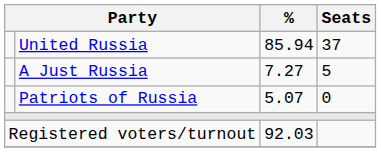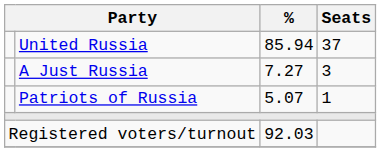A Just Russia | Seats: 5 -> 3
Patriots of Russia | Seats: 0 -> 1
